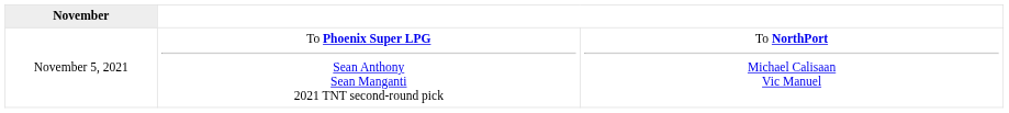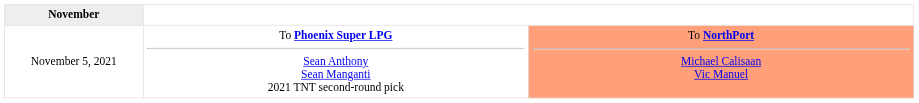November 5, 2021 | column 3: no background -> lightsalmon background
